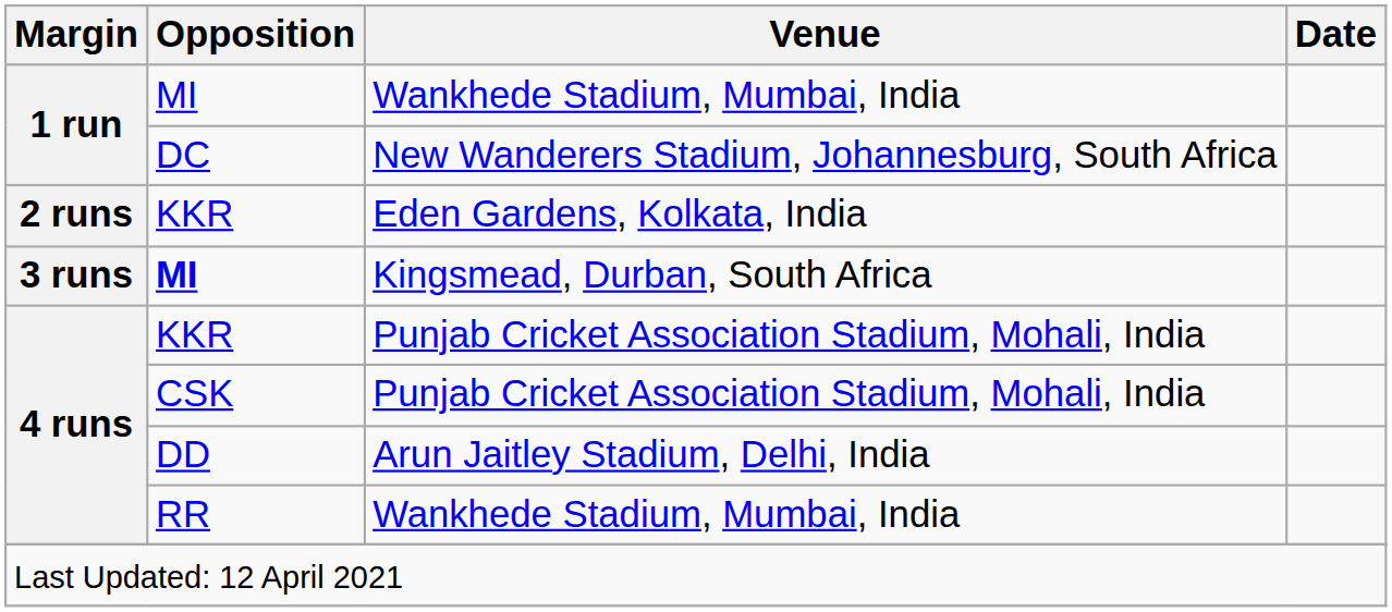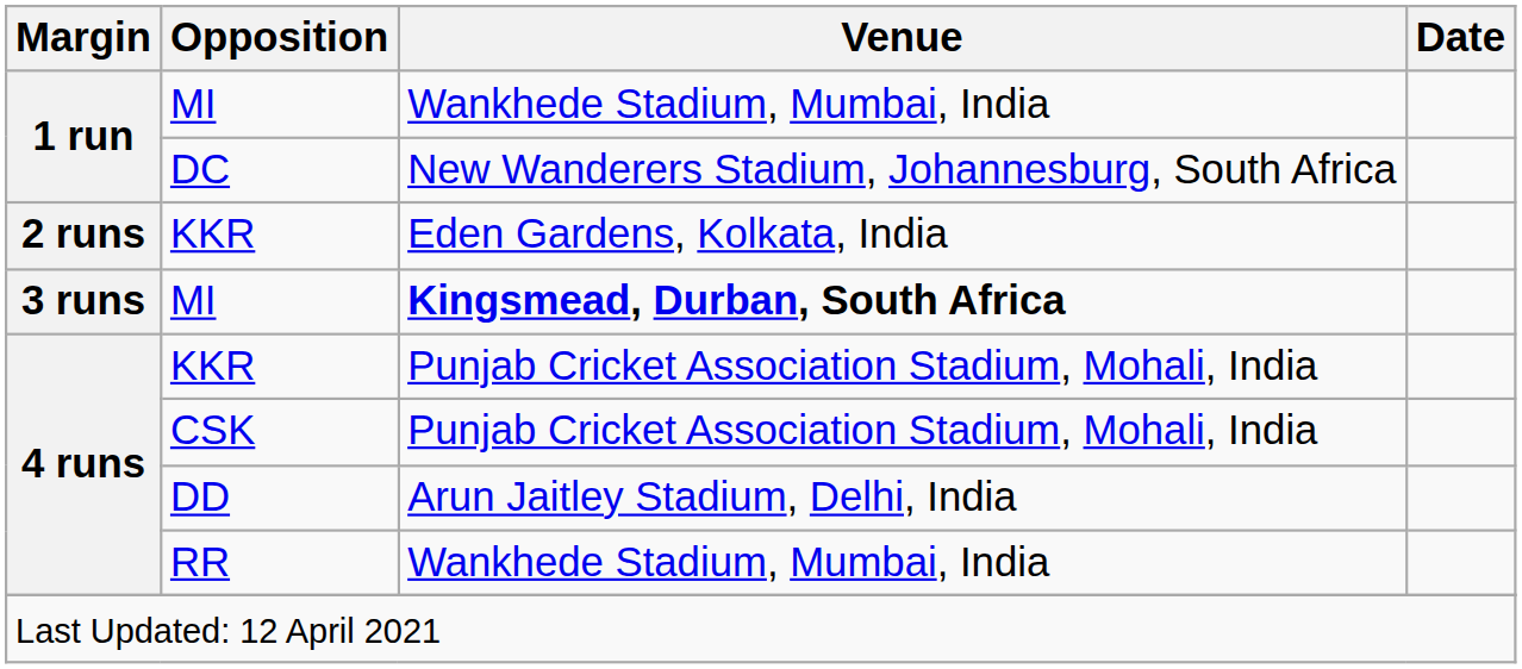MI / Kingsmead, Durban, South Africa | Opposition: bold -> normal
MI / Kingsmead, Durban, South Africa | Venue: normal -> bold
